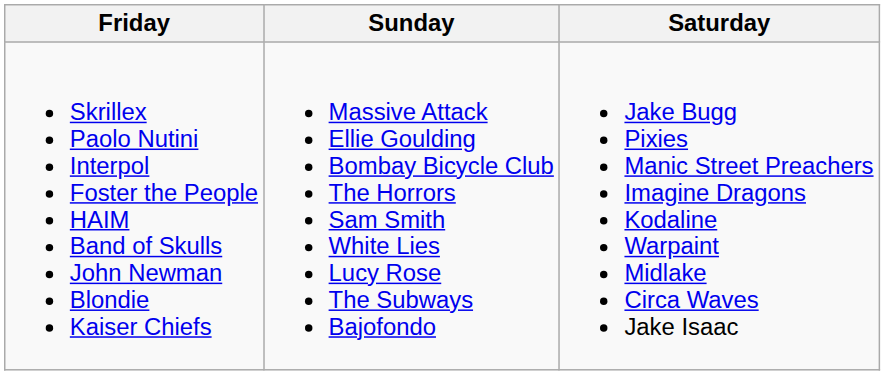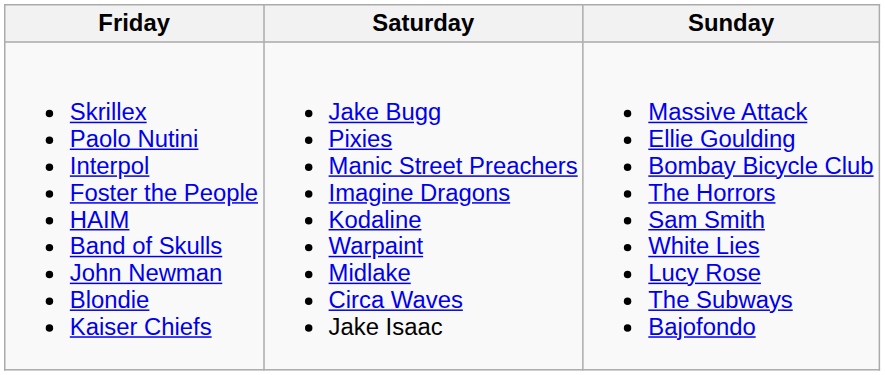columns swapped: Saturday <-> Sunday
